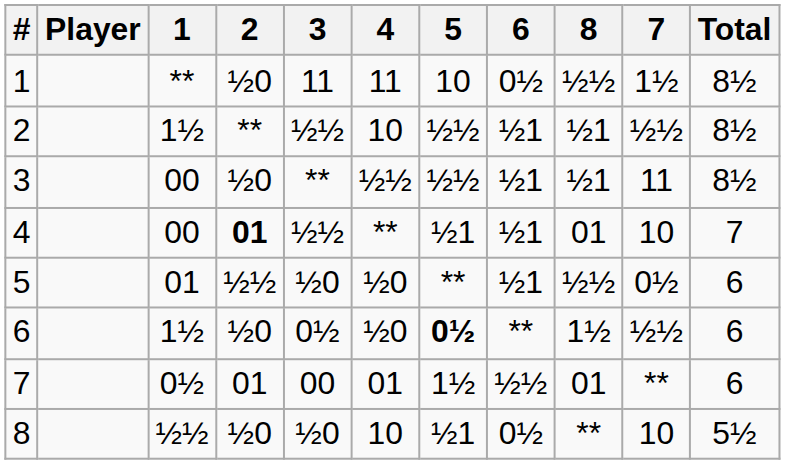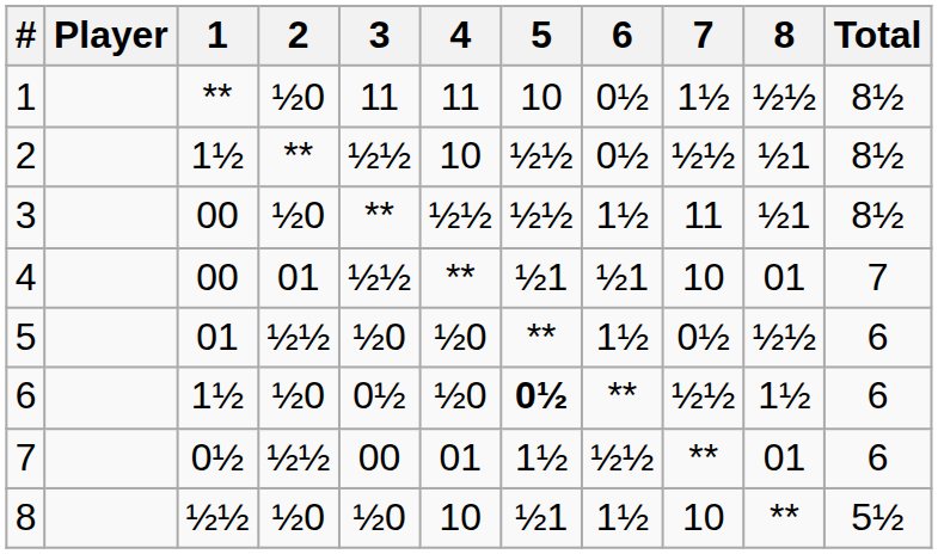columns swapped: 7 <-> 8
row 3 | 6: ½1 -> 0½
row 4 | 6: ½1 -> 1½
row 5 | 2: bold -> normal
row 6 | 6: ½1 -> 1½
row 8 | 2: 01 -> ½½
row 9 | 6: 0½ -> 1½
